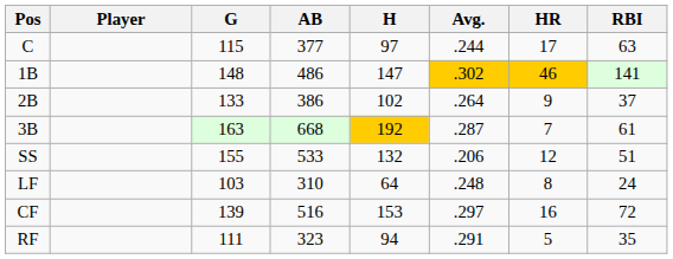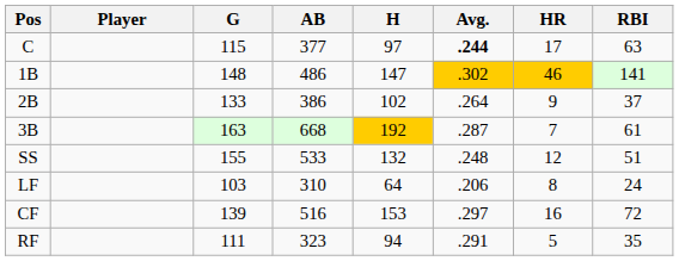C | Avg.: normal -> bold
SS | Avg.: .206 -> .248
LF | Avg.: .248 -> .206
